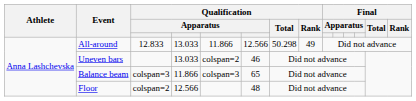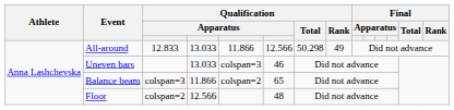Uneven bars | column 5: colspan=2 -> colspan=3
Balance beam | column 5: colspan=3 -> colspan=2
